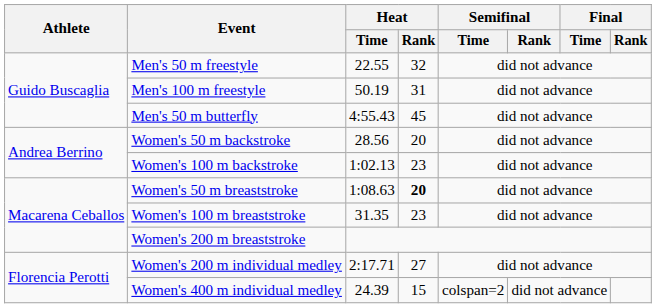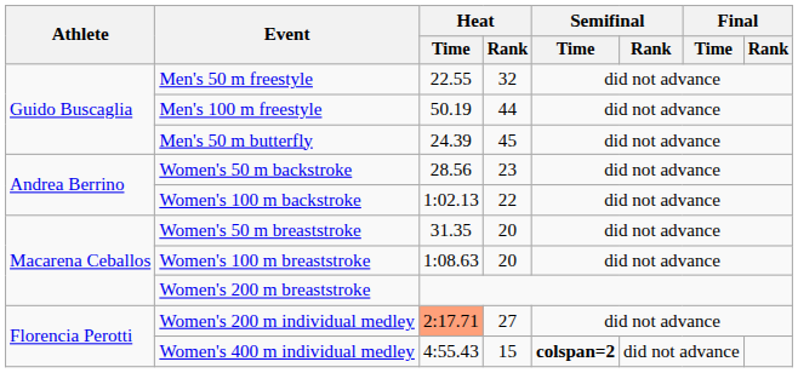Men's 100 m freestyle | Heat / Rank: 31 -> 44
Men's 50 m butterfly | Heat / Time: 4:55.43 -> 24.39
Women's 50 m backstroke | Heat / Rank: 20 -> 23
Women's 100 m backstroke | Heat / Rank: 23 -> 22
Women's 50 m breaststroke | Heat / Time: 1:08.63 -> 31.35
Women's 50 m breaststroke | Heat / Rank: bold -> normal
Women's 100 m breaststroke | Heat / Time: 31.35 -> 1:08.63
Women's 100 m breaststroke | Heat / Rank: 23 -> 20
Women's 200 m individual medley | Heat / Time: no background -> lightsalmon background
Women's 400 m individual medley | Heat / Time: 24.39 -> 4:55.43
Women's 400 m individual medley | Semifinal / Time: normal -> bold
